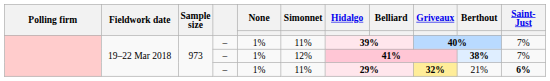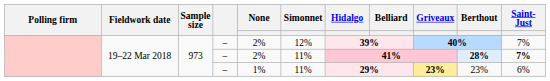row 3 | None: 1% -> 2%
row 3 | Simonnet: 11% -> 12%
row 4 | None: 1% -> 2%
row 4 | Simonnet: 12% -> 11%
row 4 | Berthout: 38% -> 28%
row 4 | Saint-Just: normal -> bold
row 5 | Griveaux: 32% -> 23%
row 5 | Berthout: 21% -> 23%
row 5 | Saint-Just: bold -> normal
